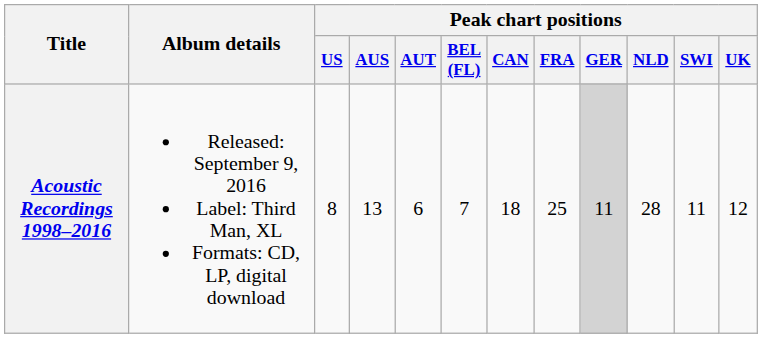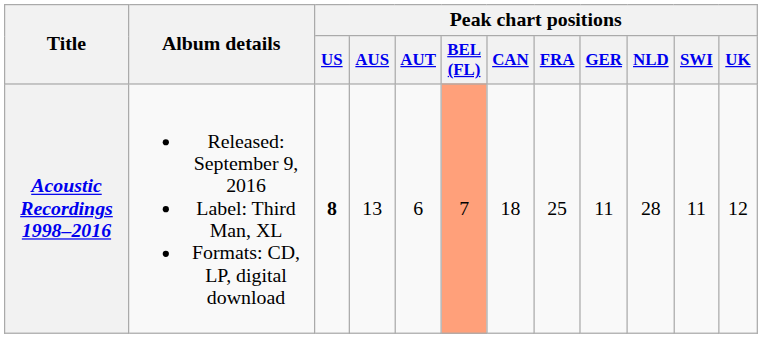Acoustic Recordings 1998–2016 | Peak chart positions / US: normal -> bold
Acoustic Recordings 1998–2016 | Peak chart positions / BEL (FL): no background -> lightsalmon background
Acoustic Recordings 1998–2016 | Peak chart positions / GER: lightgrey background -> no background
